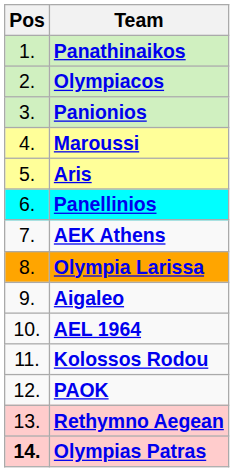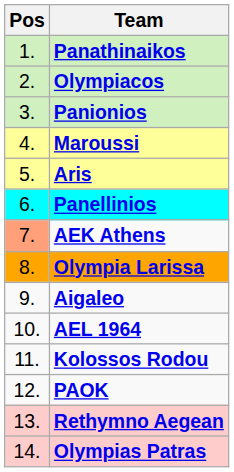AEK Athens | Pos: no background -> lightsalmon background
Olympias Patras | Pos: bold -> normal
